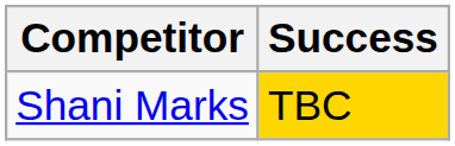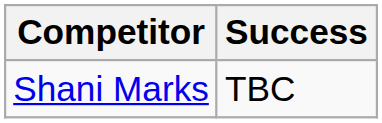Shani Marks | Success: gold background -> no background
